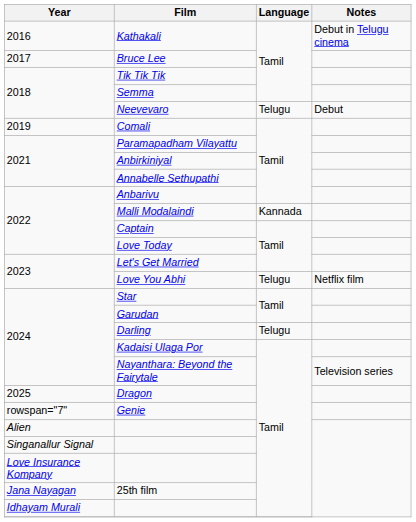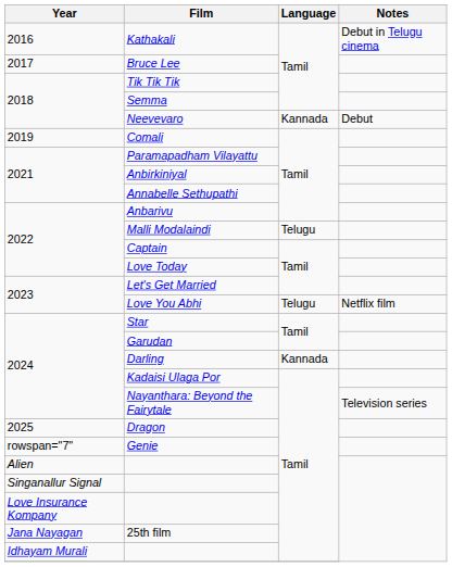Neevevaro | Language: Telugu -> Kannada
Malli Modalaindi | Language: Kannada -> Telugu
Darling | Language: Telugu -> Kannada
